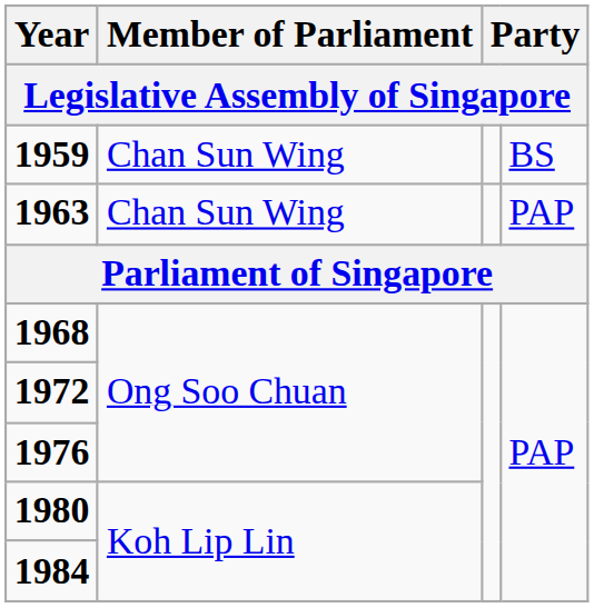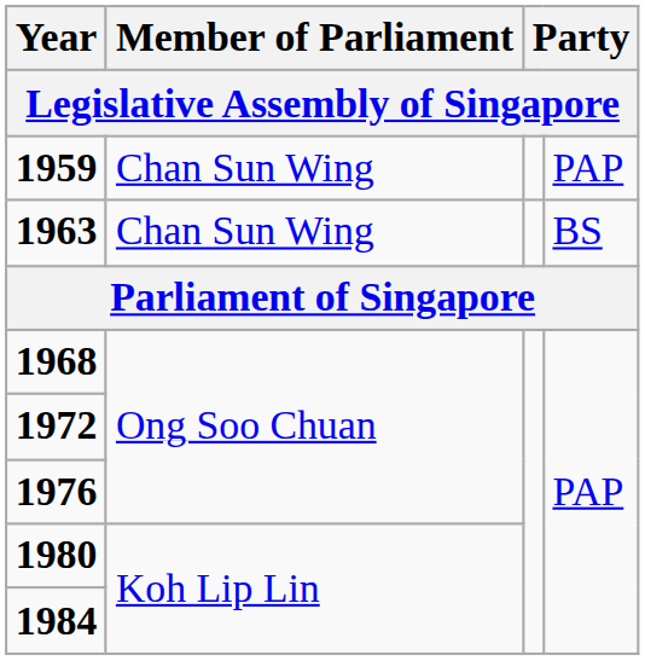1959 | column 4: BS -> PAP
1963 | column 4: PAP -> BS
